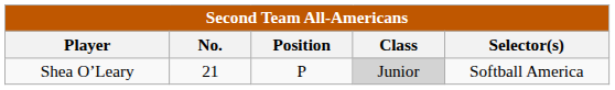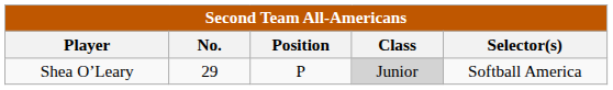Shea O’Leary | No.: 21 -> 29
